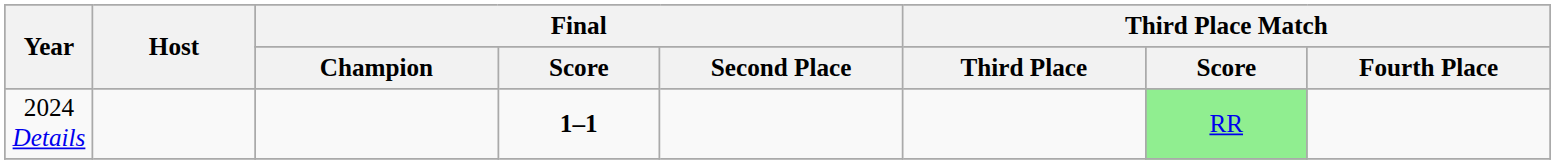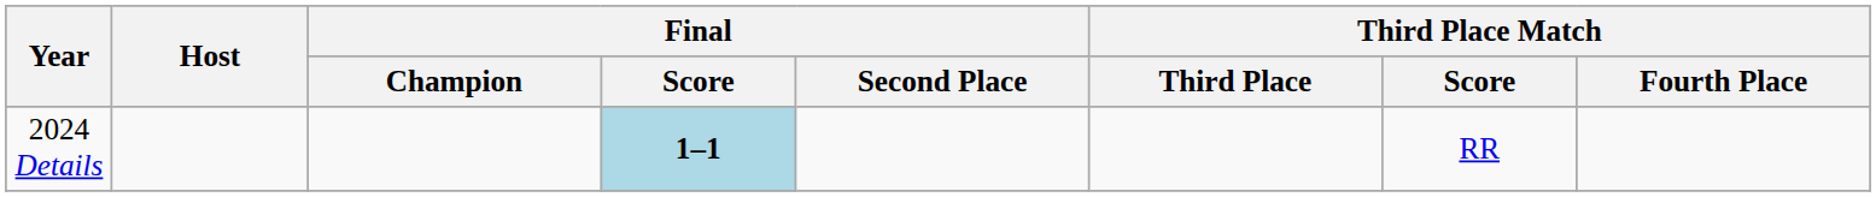2024 Details | Final / Score: no background -> lightblue background
2024 Details | Third Place Match / Score: lightgreen background -> no background
